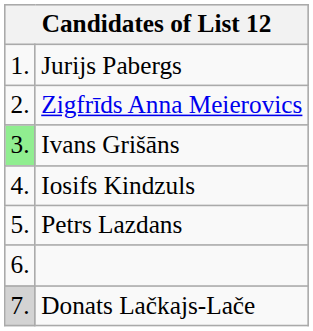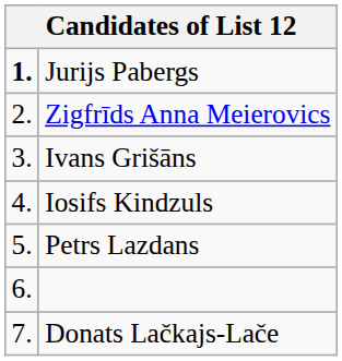Jurijs Pabergs | column 1: normal -> bold
Ivans Grišāns | column 1: lightgreen background -> no background
Donats Lačkajs-Lače | column 1: lightgrey background -> no background
